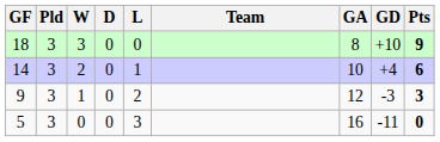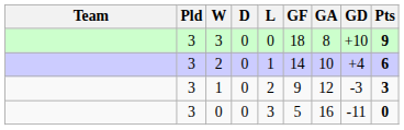columns swapped: Team <-> GF
